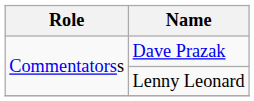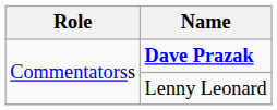Dave Prazak | Name: normal -> bold
